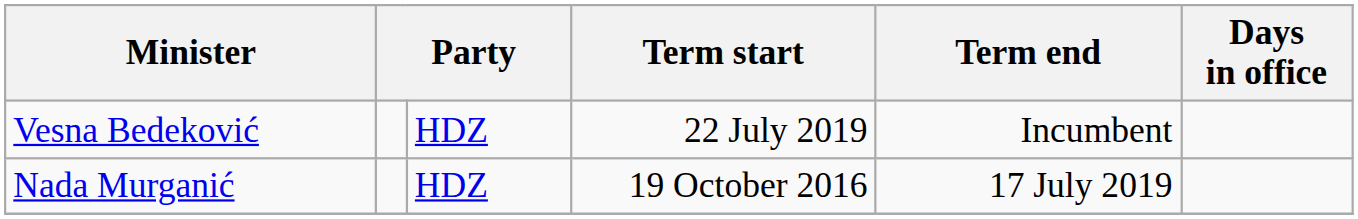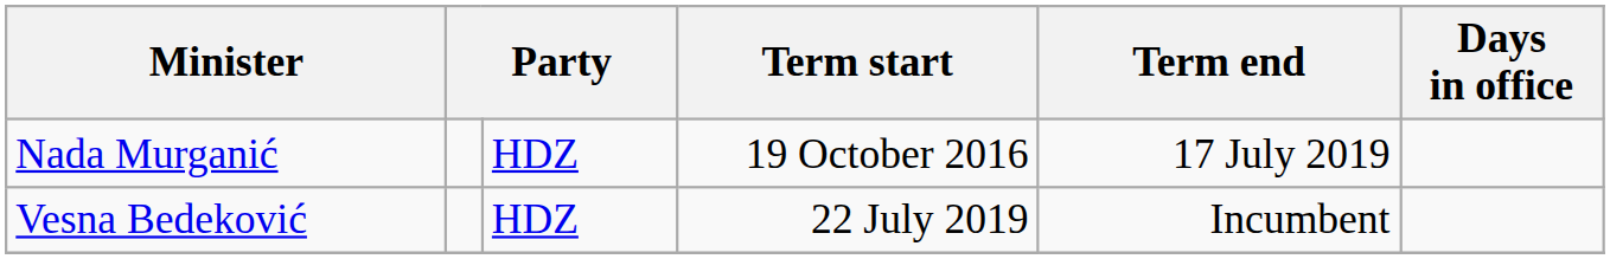rows swapped: Nada Murganić <-> Vesna Bedeković
